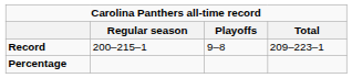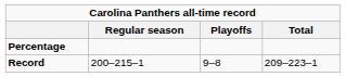rows swapped: Record <-> Percentage
